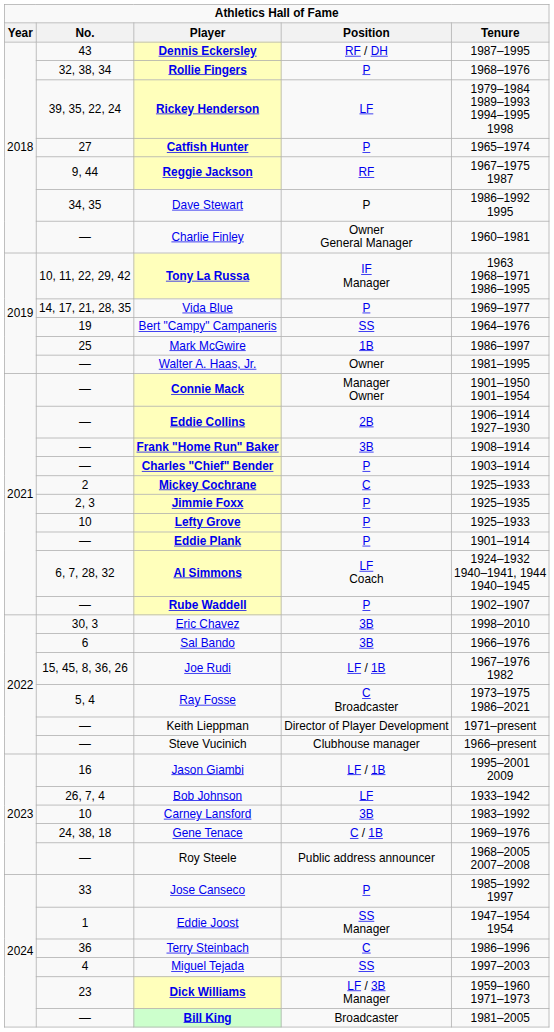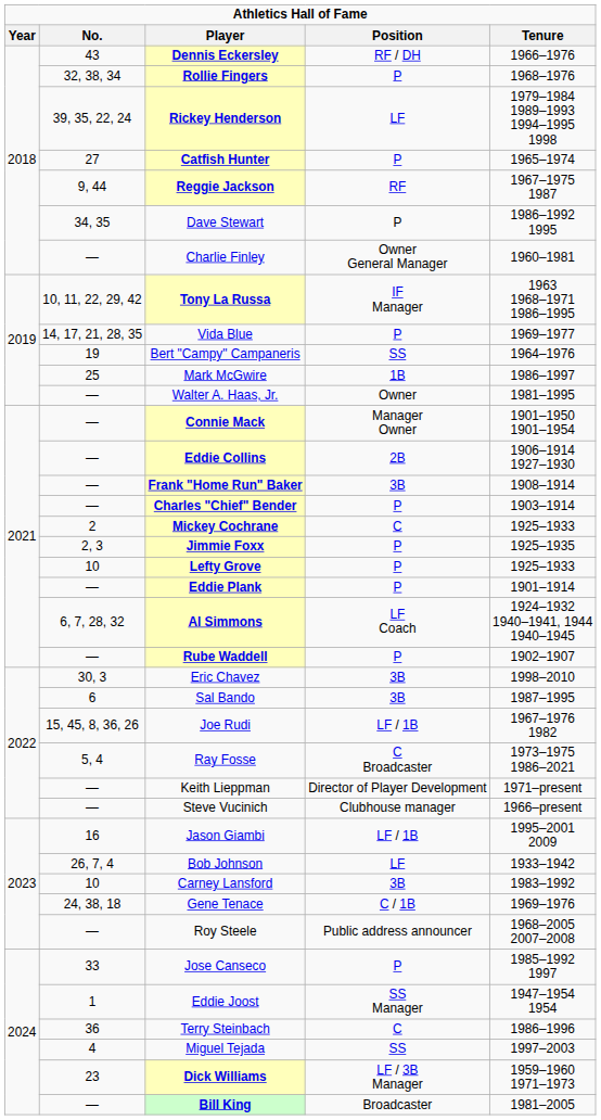Dennis Eckersley | Tenure: 1987–1995 -> 1966–1976
Sal Bando | Tenure: 1966–1976 -> 1987–1995
